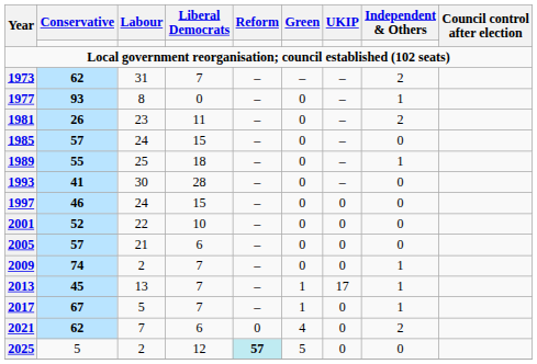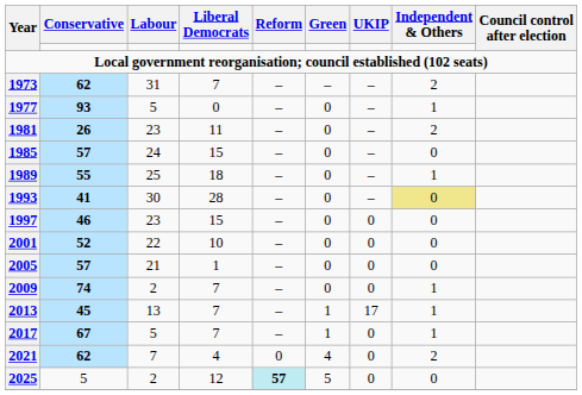1977 | Labour: 8 -> 5
1993 | Independent & Others: no background -> khaki background
1997 | Labour: 24 -> 23
2005 | Liberal Democrats: 6 -> 1
2021 | Liberal Democrats: 6 -> 4
